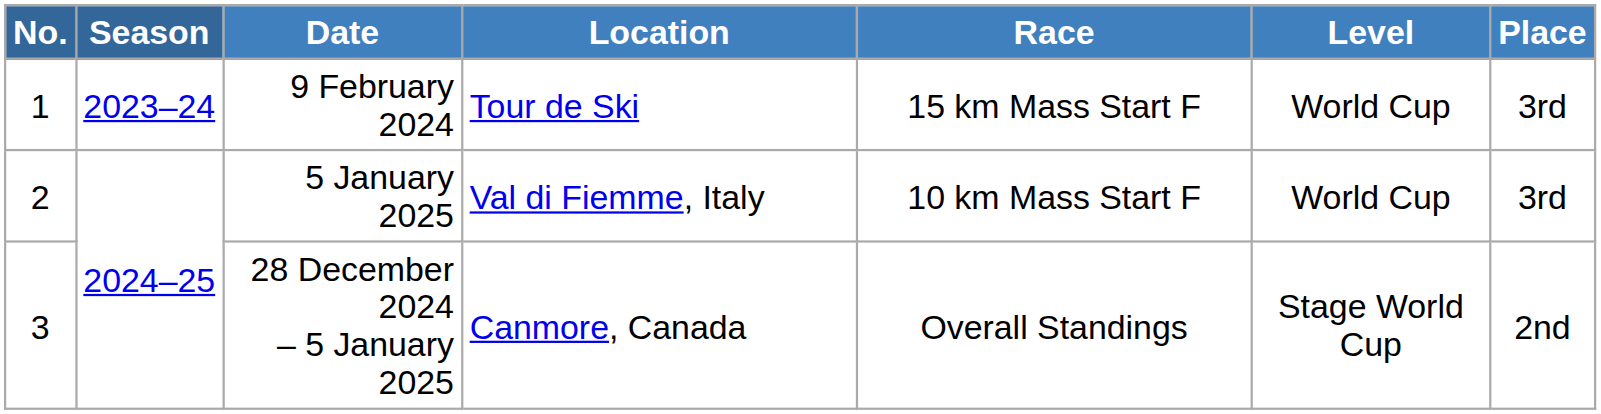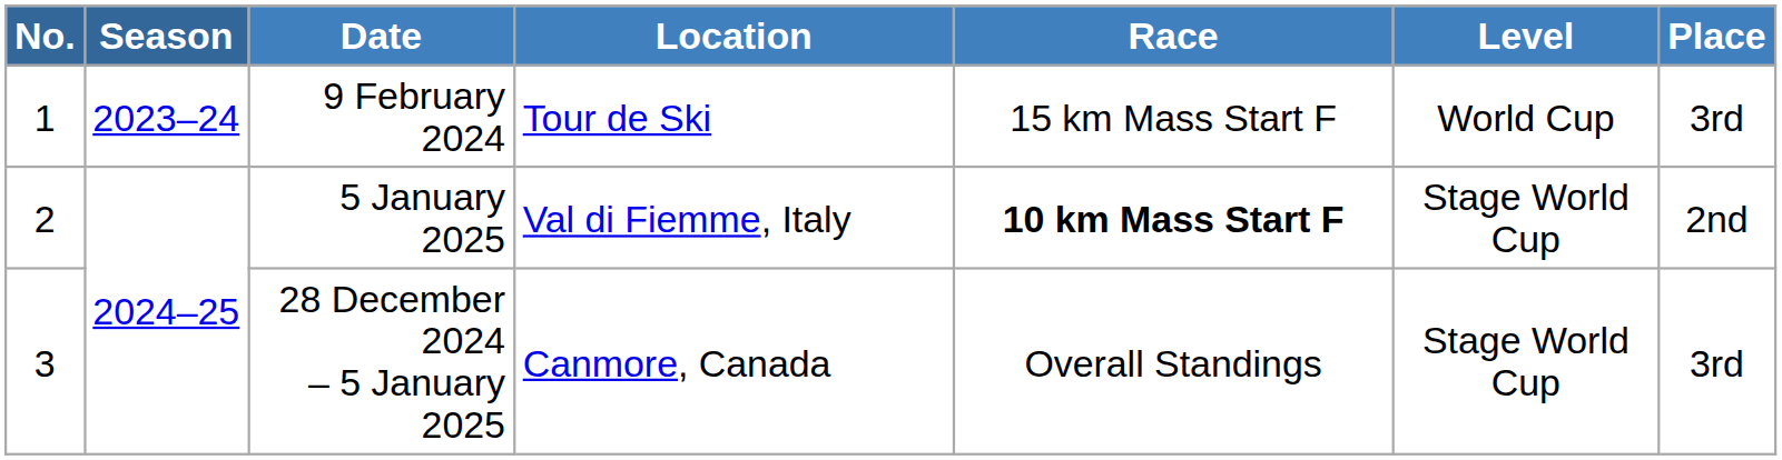5 January 2025 | Race: normal -> bold
5 January 2025 | Level: World Cup -> Stage World Cup
5 January 2025 | Place: 3rd -> 2nd
28 December 2024 – 5 January 2025 | Place: 2nd -> 3rd
